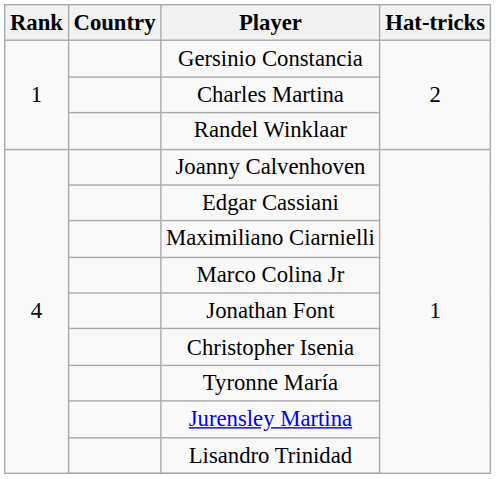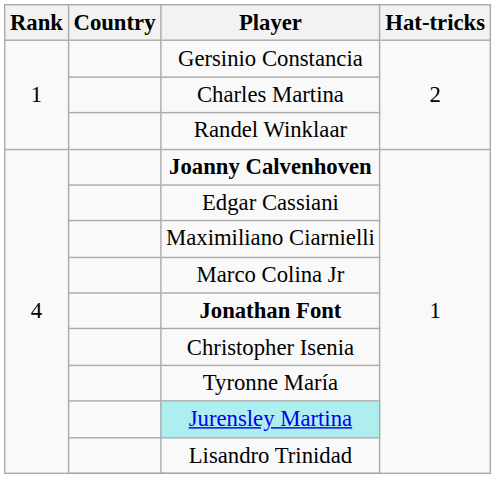Joanny Calvenhoven | Player: normal -> bold
Jonathan Font | Player: normal -> bold
Jurensley Martina | Player: no background -> paleturquoise background
